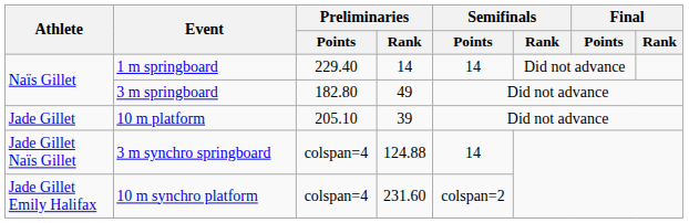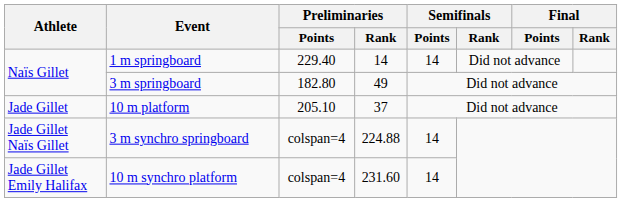10 m platform | Preliminaries / Rank: 39 -> 37
3 m synchro springboard | Preliminaries / Rank: 124.88 -> 224.88
10 m synchro platform | Semifinals / Points: colspan=2 -> 14
